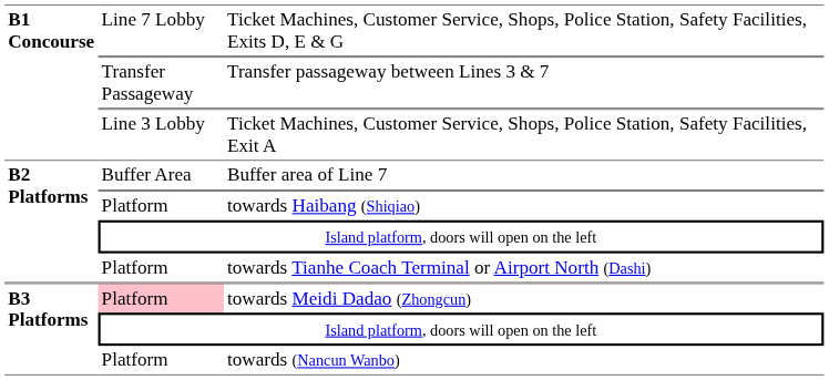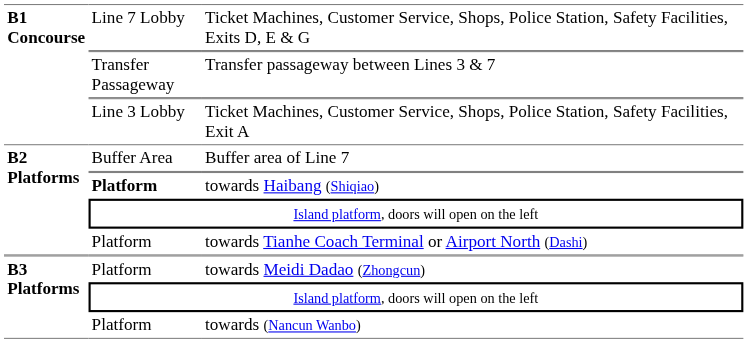towards Haibang (Shiqiao) | column 2: normal -> bold
towards Meidi Dadao (Zhongcun) | column 2: pink background -> no background
